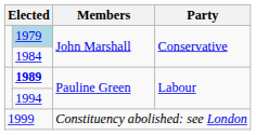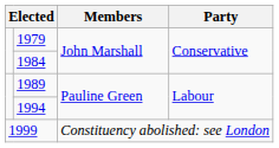1979 | column 2: lightblue background -> no background
1989 | column 2: bold -> normal
